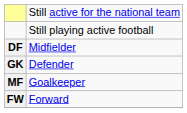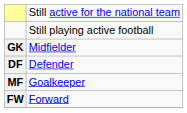row 3 | column 1: DF -> GK
row 4 | column 1: GK -> DF
